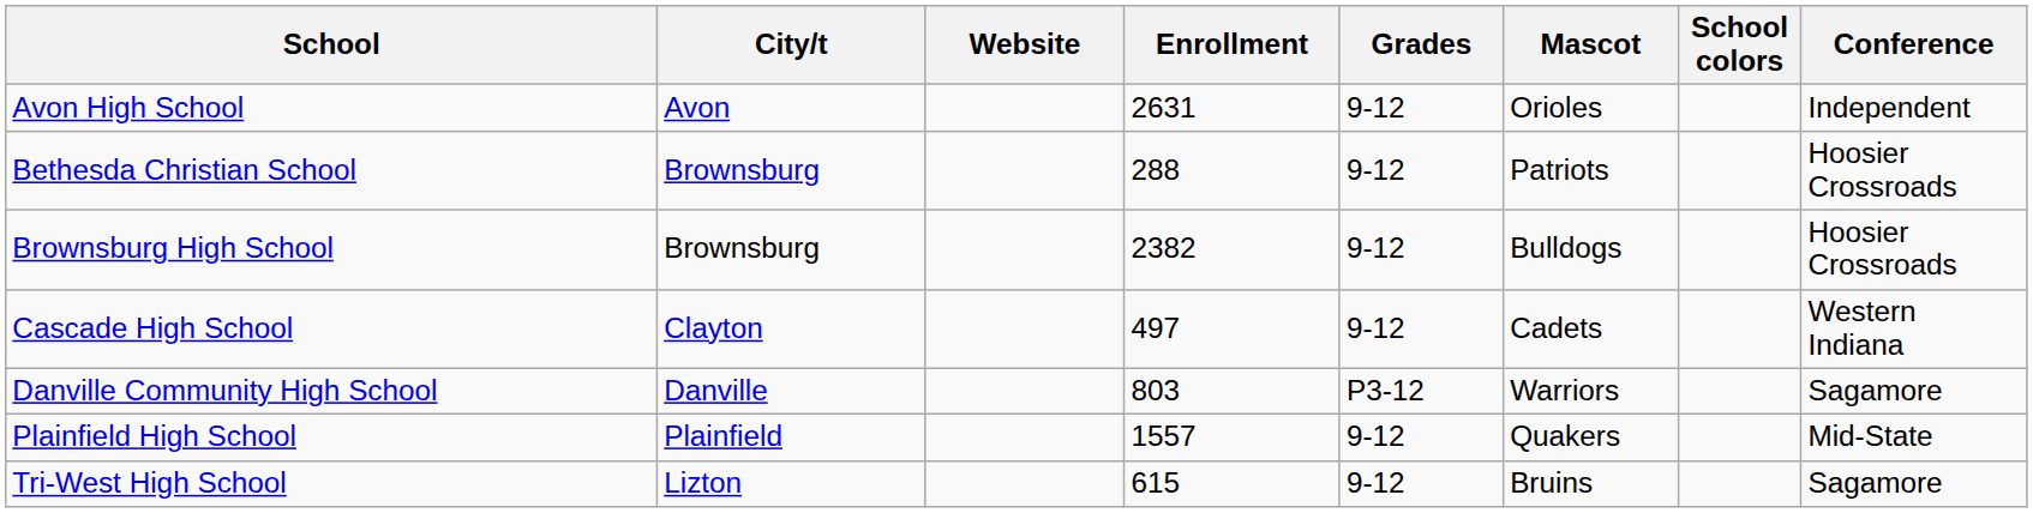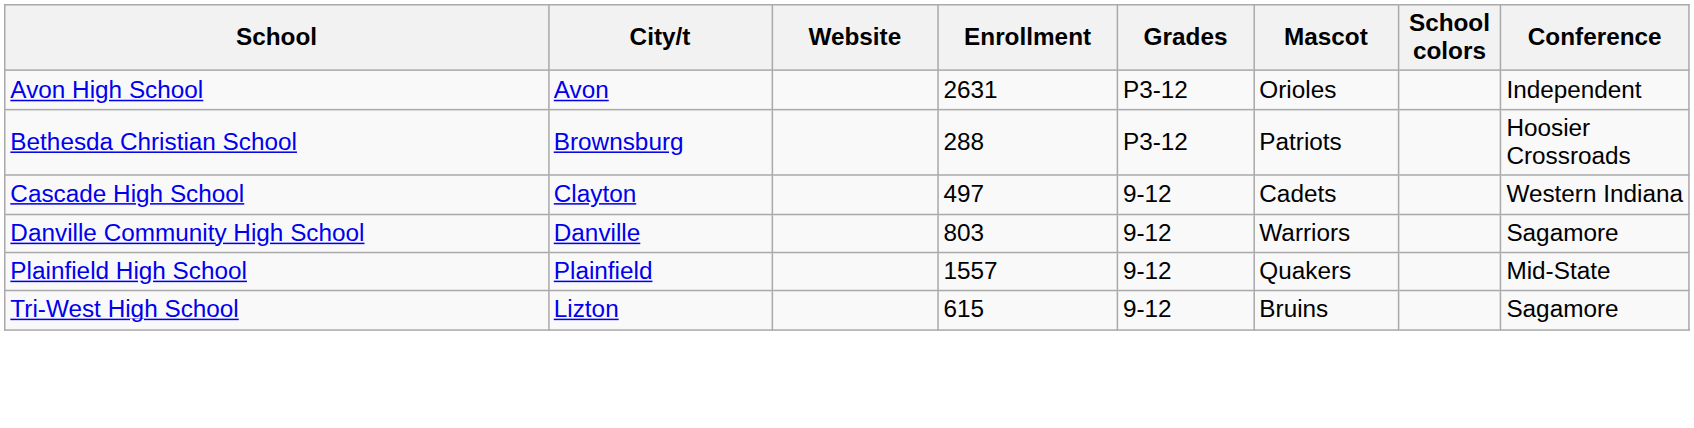Avon High School | Grades: 9-12 -> P3-12
Bethesda Christian School | Grades: 9-12 -> P3-12
- row: Brownsburg High School | Brownsburg | 2382 | 9-12 | Bulldogs | Hoosier Crossroads
Danville Community High School | Grades: P3-12 -> 9-12
